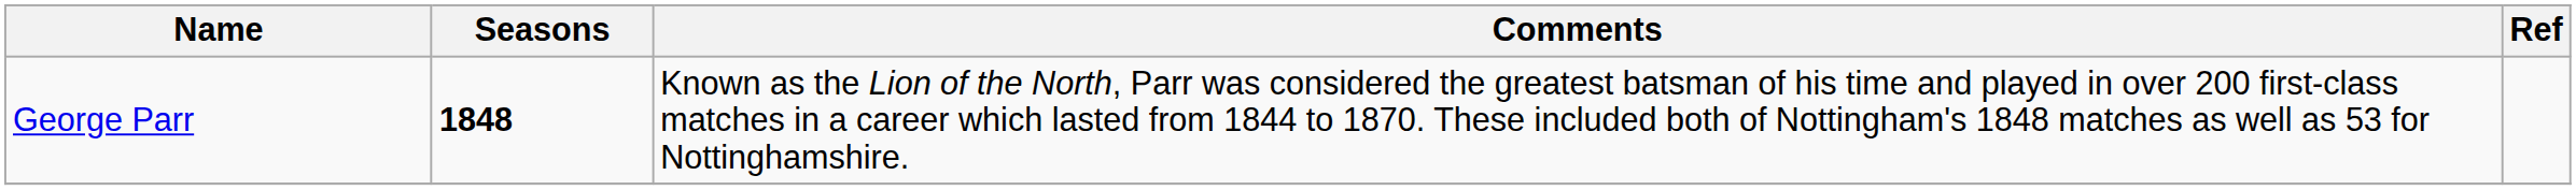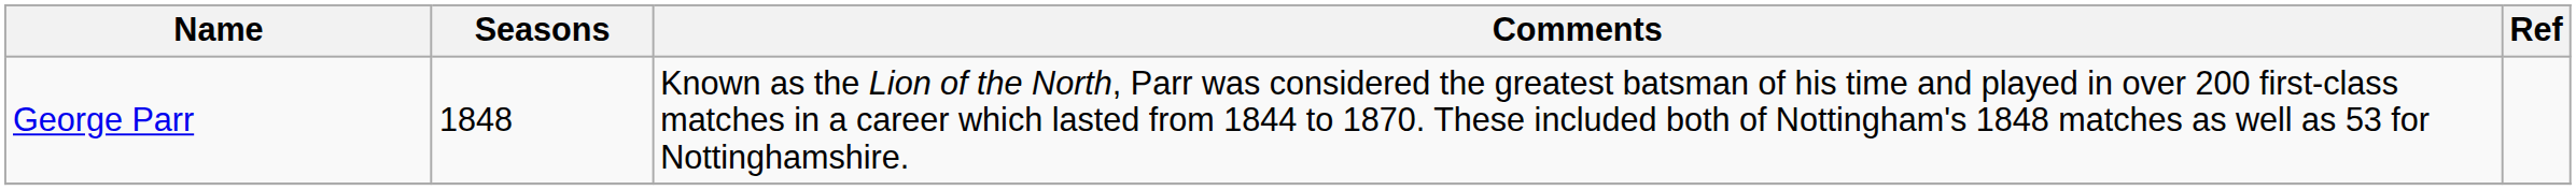row 2 | Seasons: bold -> normal
